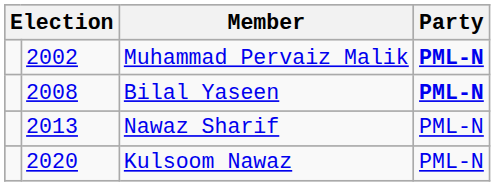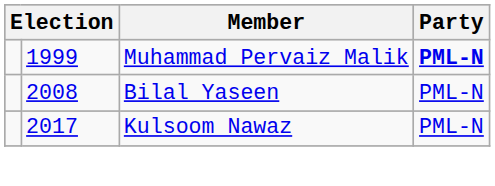Muhammad Pervaiz Malik | column 2: 2002 -> 1999
Bilal Yaseen | Party: bold -> normal
- row: 2013 | Nawaz Sharif | PML-N
Kulsoom Nawaz | column 2: 2020 -> 2017
